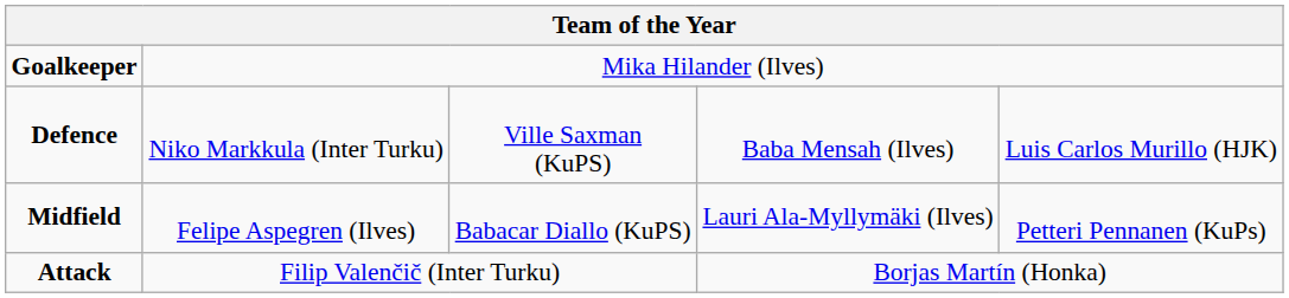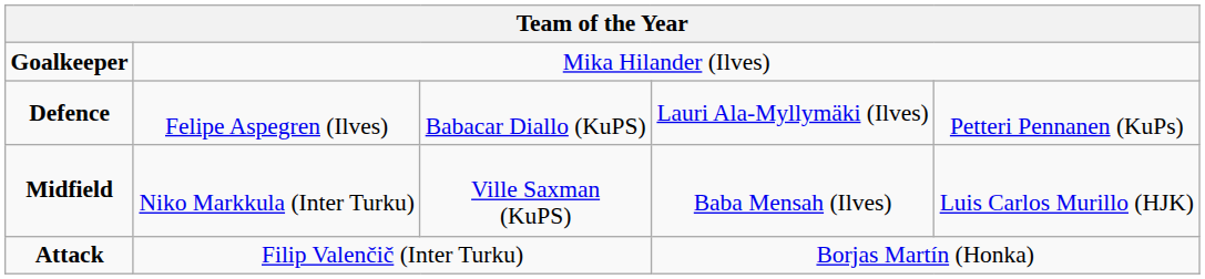Defence | column 2: Niko Markkula (Inter Turku) -> Felipe Aspegren (Ilves)
Defence | column 3: Ville Saxman (KuPS) -> Babacar Diallo (KuPS)
Defence | column 4: Baba Mensah (Ilves) -> Lauri Ala-Myllymäki (Ilves)
Defence | column 5: Luis Carlos Murillo (HJK) -> Petteri Pennanen (KuPs)
Midfield | column 2: Felipe Aspegren (Ilves) -> Niko Markkula (Inter Turku)
Midfield | column 3: Babacar Diallo (KuPS) -> Ville Saxman (KuPS)
Midfield | column 4: Lauri Ala-Myllymäki (Ilves) -> Baba Mensah (Ilves)
Midfield | column 5: Petteri Pennanen (KuPs) -> Luis Carlos Murillo (HJK)
